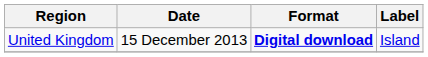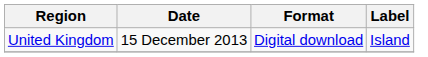United Kingdom | Format: bold -> normal
